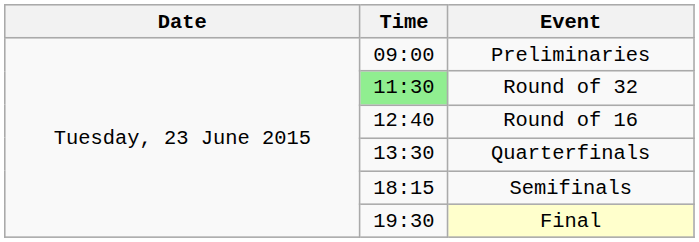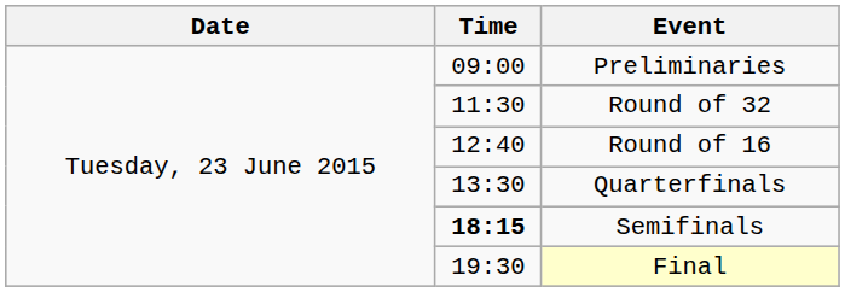Round of 32 | Time: lightgreen background -> no background
Semifinals | Time: normal -> bold
